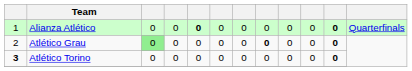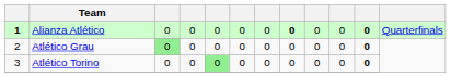Alianza Atlético | column 1: normal -> bold
Alianza Atlético | column 5: bold -> normal
Alianza Atlético | column 8: normal -> bold
Atlético Grau | column 8: bold -> normal
Atlético Torino | column 1: bold -> normal
Atlético Torino | column 5: no background -> lightgreen background
